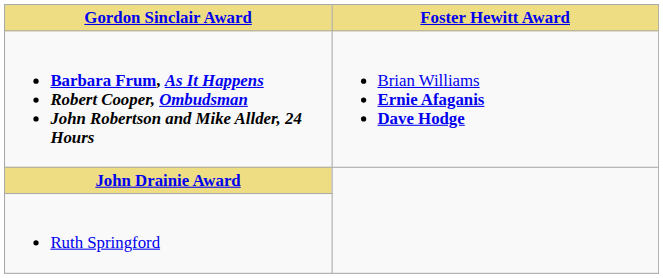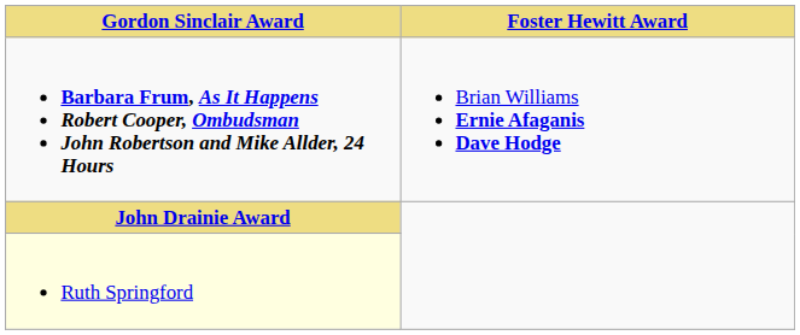Ruth Springford | Gordon Sinclair Award: no background -> lightyellow background
